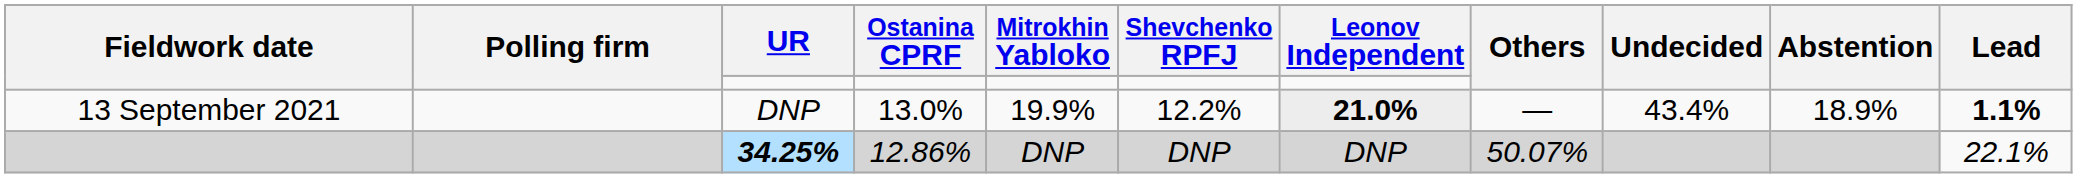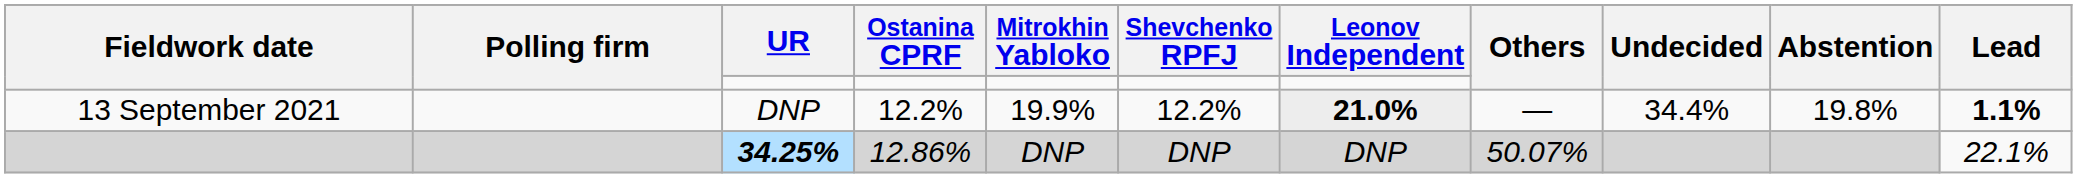13 September 2021 | Ostanina CPRF: 13.0% -> 12.2%
13 September 2021 | Undecided: 43.4% -> 34.4%
13 September 2021 | Abstention: 18.9% -> 19.8%
